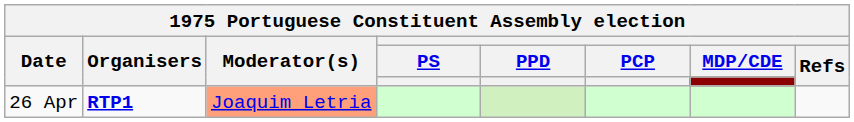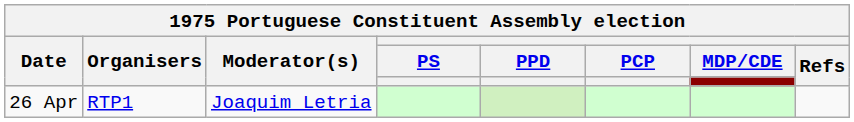26 Apr | 1975 Portuguese Constituent Assembly election / Organisers: bold -> normal
26 Apr | 1975 Portuguese Constituent Assembly election / Moderator(s): lightsalmon background -> no background
